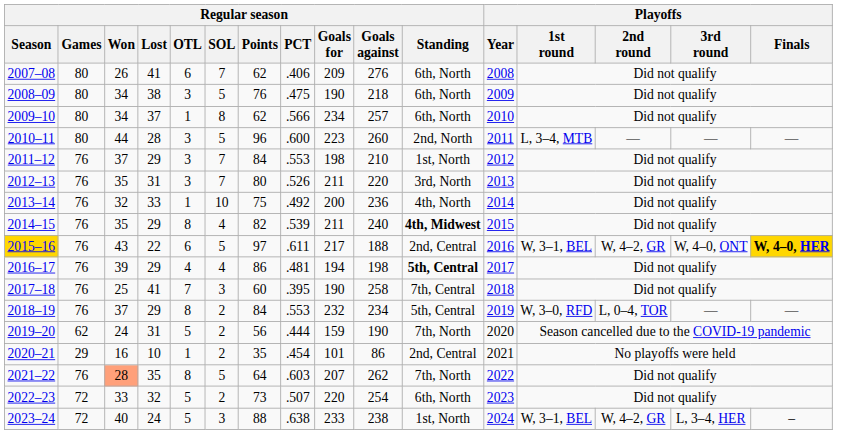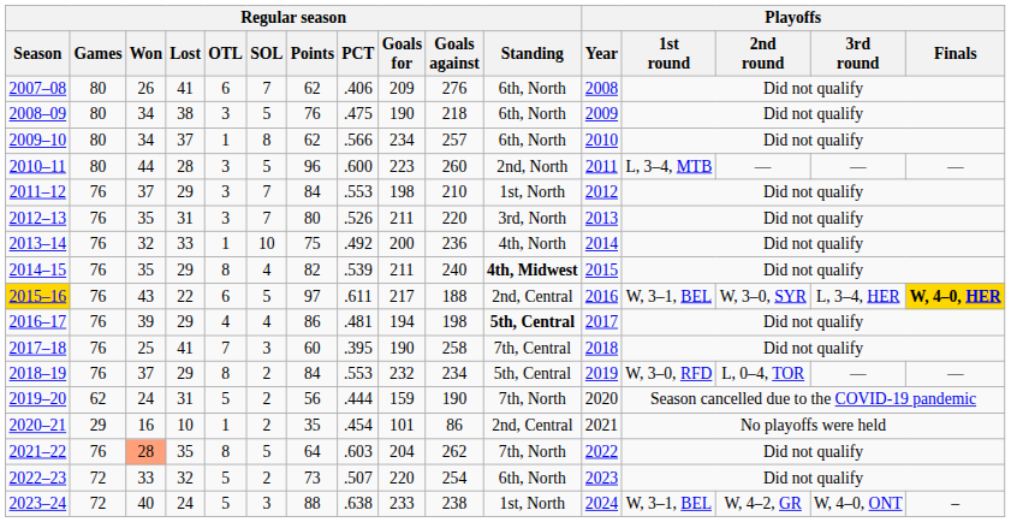2015–16 | Playoffs / 2nd round: W, 4–2, GR -> W, 3–0, SYR
2015–16 | Playoffs / 3rd round: W, 4–0, ONT -> L, 3–4, HER
2021–22 | Regular season / Goals for: 207 -> 204
2023–24 | Playoffs / 3rd round: L, 3–4, HER -> W, 4–0, ONT
